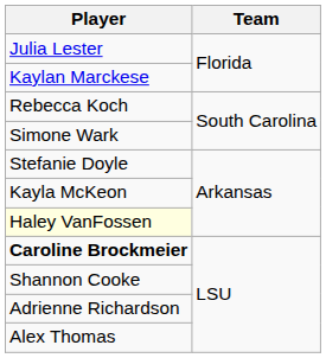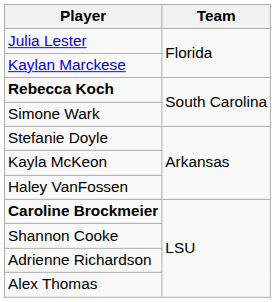Rebecca Koch | Player: normal -> bold
Haley VanFossen | Player: lightyellow background -> no background
